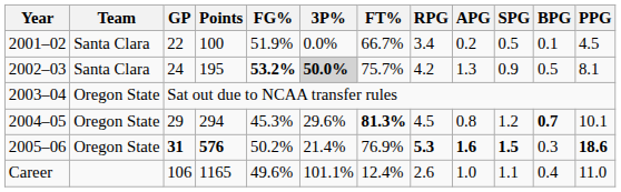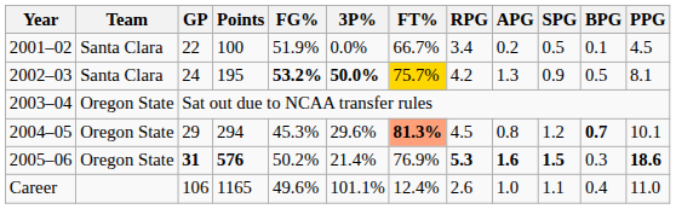2002–03 | 3P%: lightgrey background -> no background
2002–03 | FT%: no background -> gold background
2004–05 | FT%: no background -> lightsalmon background
